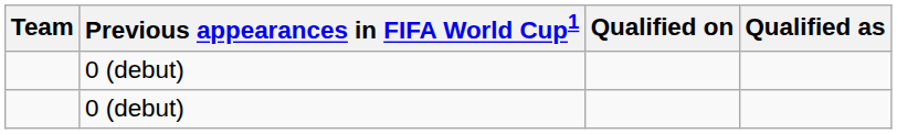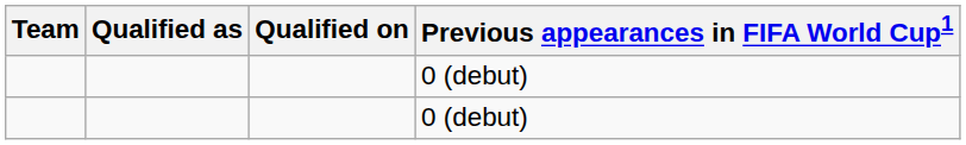columns swapped: Qualified as <-> Previous appearances in FIFA World Cup1
